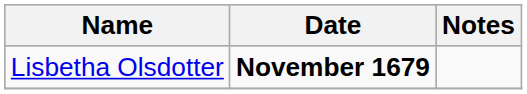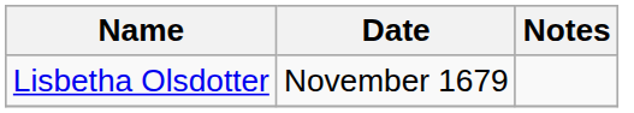Lisbetha Olsdotter | Date: bold -> normal
